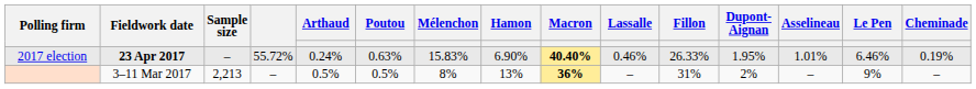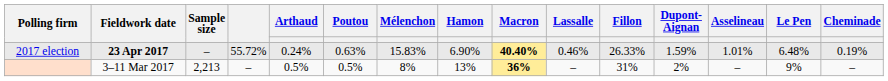2017 election | Dupont-Aignan: 1.95% -> 1.59%
2017 election | Le Pen: 6.46% -> 6.48%
